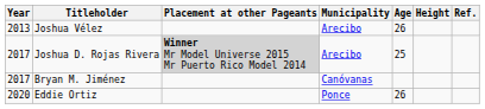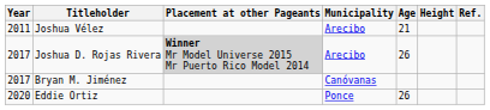Joshua Vélez | Year: 2013 -> 2011
Joshua Vélez | Age: 26 -> 21
Joshua D. Rojas Rivera | Age: 25 -> 26
